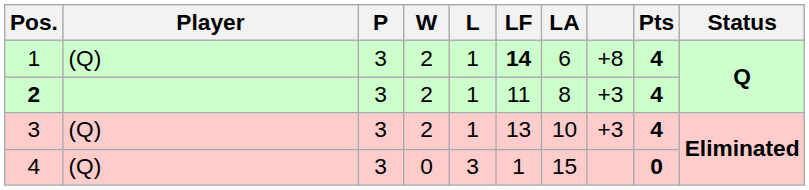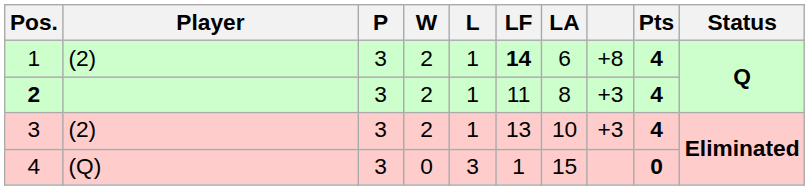row 2 | Player: (Q) -> (2)
row 4 | Player: (Q) -> (2)
